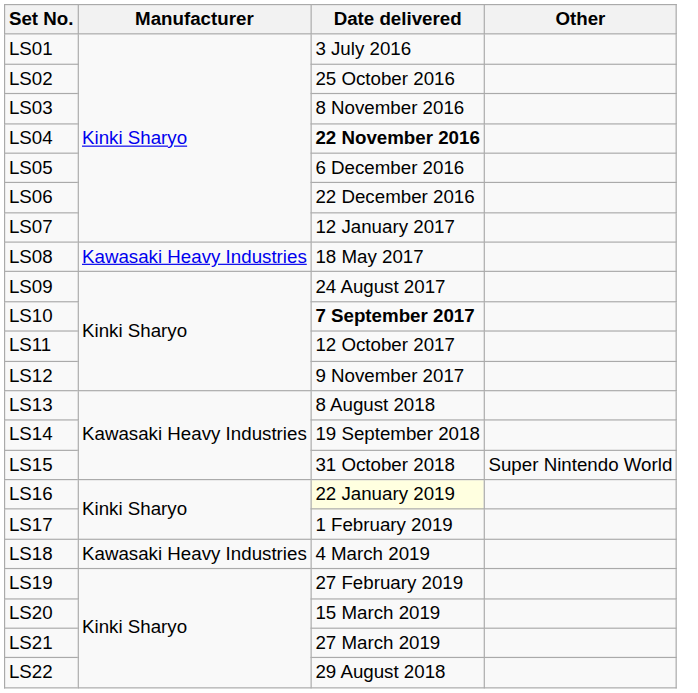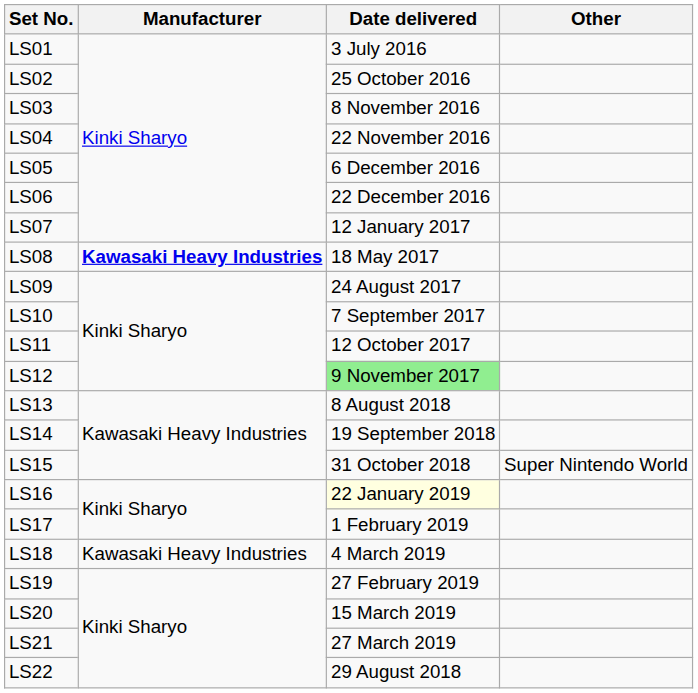LS04 | Date delivered: bold -> normal
LS08 | Manufacturer: normal -> bold
LS10 | Date delivered: bold -> normal
LS12 | Date delivered: no background -> lightgreen background
